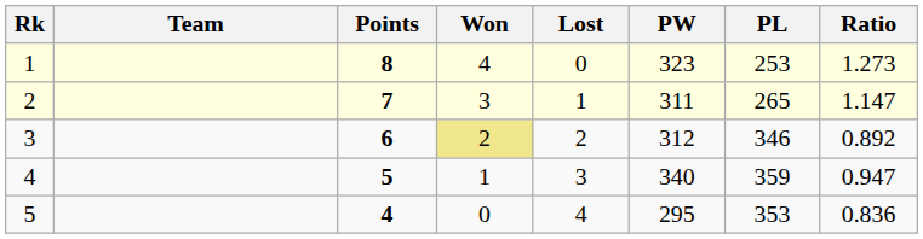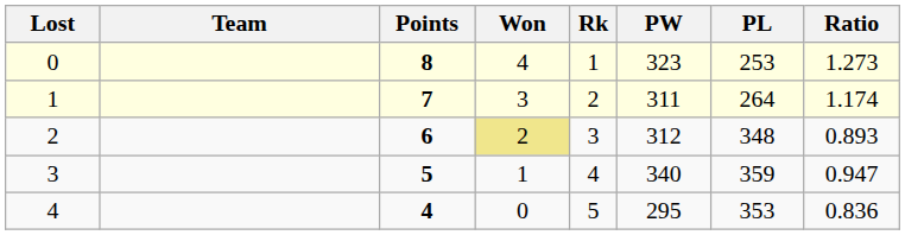columns swapped: Rk <-> Lost
row 3 | PL: 265 -> 264
row 3 | Ratio: 1.147 -> 1.174
row 4 | PL: 346 -> 348
row 4 | Ratio: 0.892 -> 0.893
